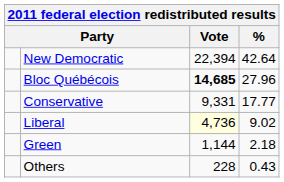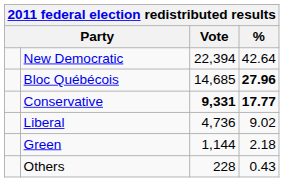Bloc Québécois | Vote: bold -> normal
Bloc Québécois | %: normal -> bold
Conservative | Vote: normal -> bold
Conservative | %: normal -> bold
Liberal | Vote: lightyellow background -> no background
